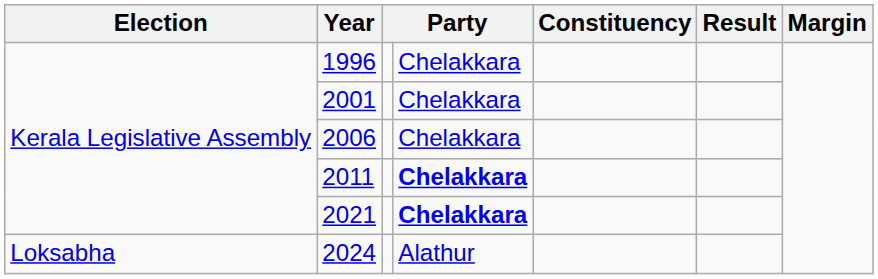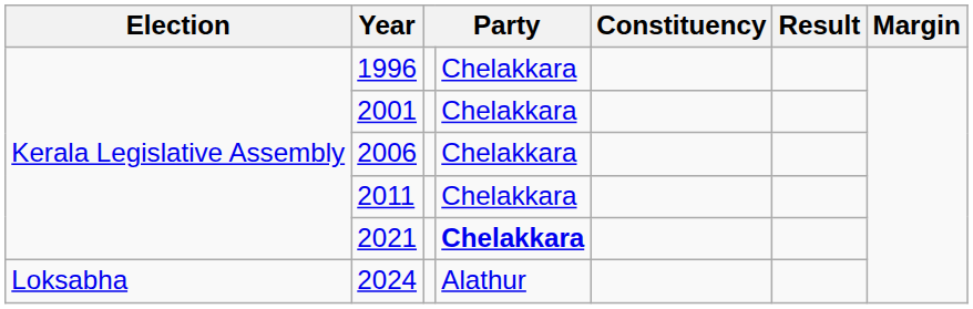2011 | column 4: bold -> normal
